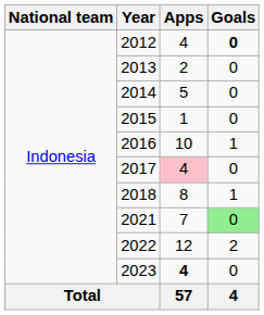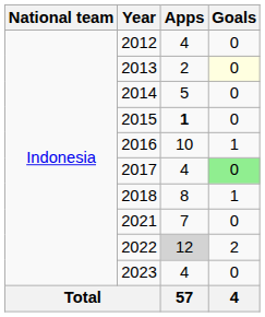2012 | Goals: bold -> normal
2013 | Goals: no background -> lightyellow background
2015 | Apps: normal -> bold
2017 | Apps: pink background -> no background
2017 | Goals: no background -> lightgreen background
2021 | Goals: lightgreen background -> no background
2022 | Apps: no background -> lightgrey background
2023 | Apps: bold -> normal
